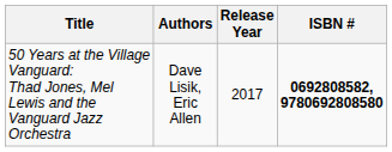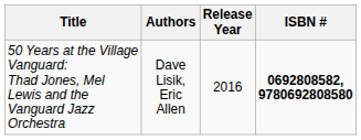row 2 | Release Year: 2017 -> 2016
